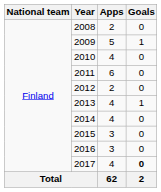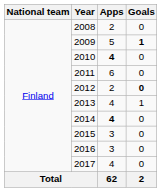2009 | Goals: normal -> bold
2010 | Apps: normal -> bold
2012 | Goals: normal -> bold
2014 | Apps: normal -> bold
2017 | Goals: bold -> normal
